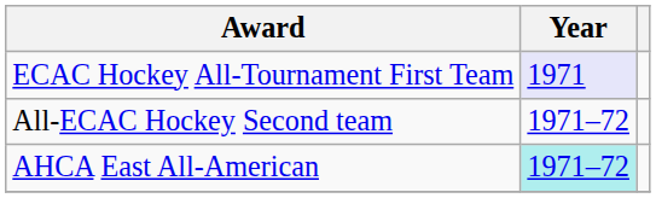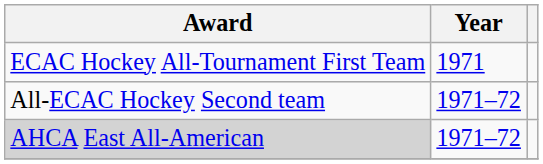row 2 | Year: lavender background -> no background
row 4 | Award: no background -> lightgrey background
row 4 | Year: paleturquoise background -> no background
